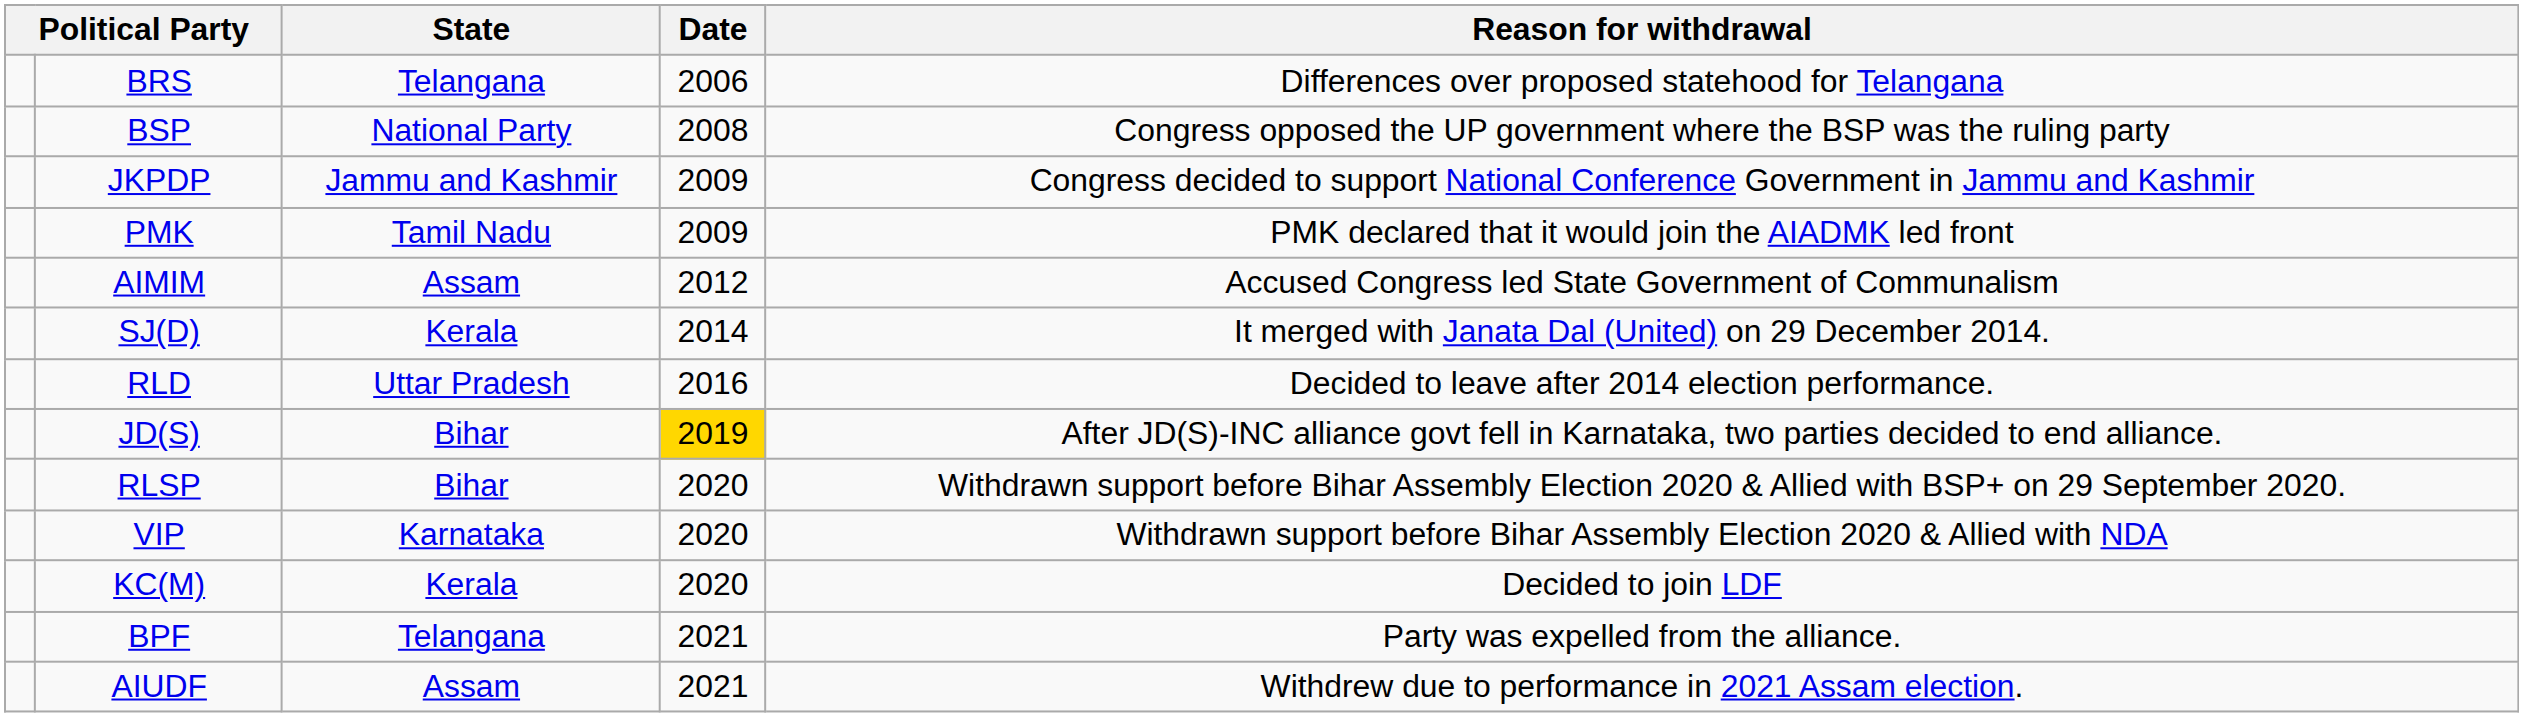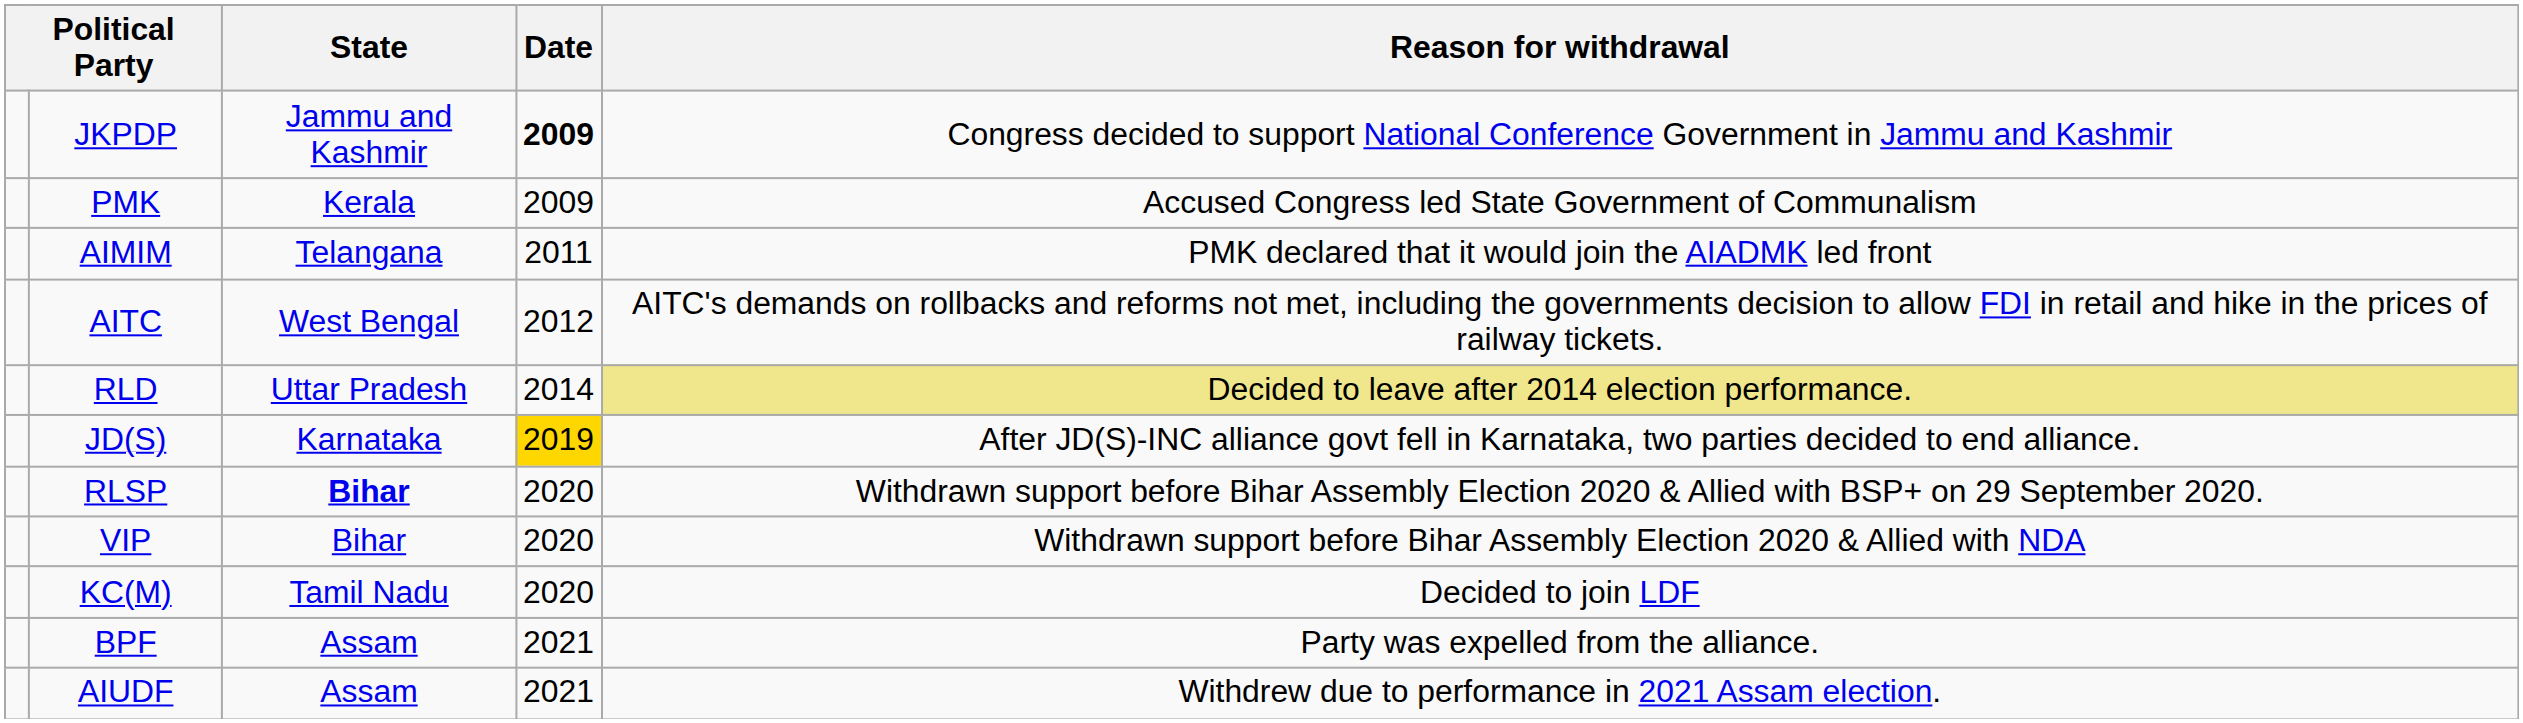- row: BRS | Telangana | 2006 | Differences over proposed statehood for Telangana
- row: BSP | National Party | 2008 | Congress opposed the UP government where the BSP was the ruling party
JKPDP | Date: normal -> bold
PMK | State: Tamil Nadu -> Kerala
PMK | Reason for withdrawal: PMK declared that it would join the AIADMK led front -> Accused Congress led State Government of Communalism
AIMIM | State: Assam -> Telangana
AIMIM | Date: 2012 -> 2011
AIMIM | Reason for withdrawal: Accused Congress led State Government of Communalism -> PMK declared that it would join the AIADMK led front
+ row: AITC | West Bengal | 2012 | AITC's demands on rollbacks and reforms not met, including the governments decision to allow FDI in retail and hike in the prices of railway tickets.
- row: SJ(D) | Kerala | 2014 | It merged with Janata Dal (United) on 29 December 2014.
RLD | Date: 2016 -> 2014
RLD | Reason for withdrawal: no background -> khaki background
JD(S) | State: Bihar -> Karnataka
RLSP | State: normal -> bold
VIP | State: Karnataka -> Bihar
KC(M) | State: Kerala -> Tamil Nadu
BPF | State: Telangana -> Assam
